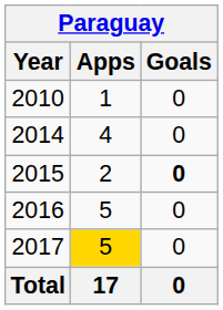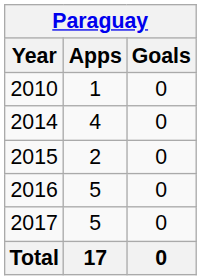2015 | Goals: bold -> normal
2017 | Apps: gold background -> no background
